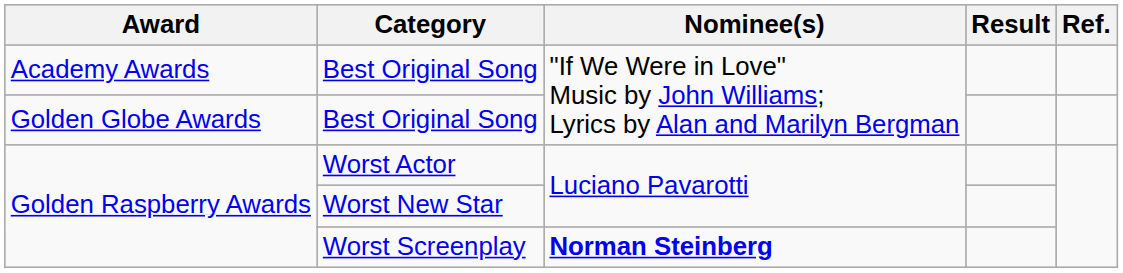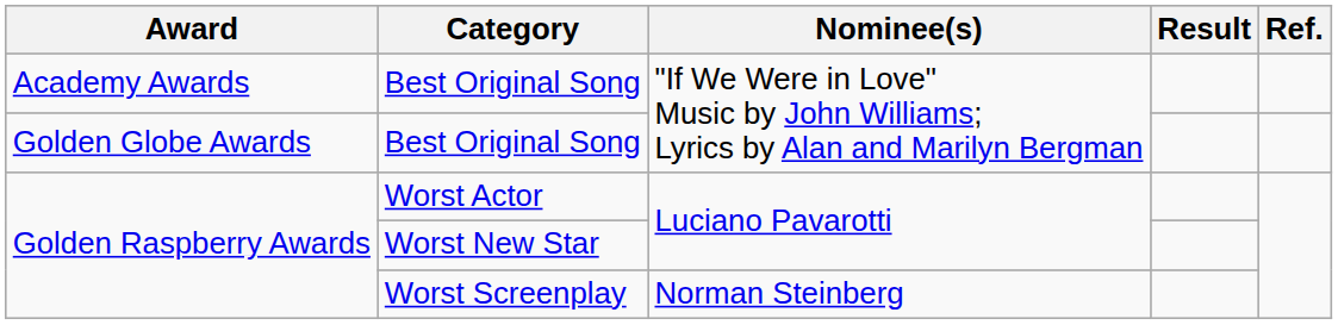Worst Screenplay | Nominee(s): bold -> normal
